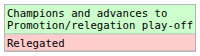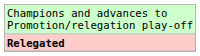row 2 | column 1: normal -> bold
